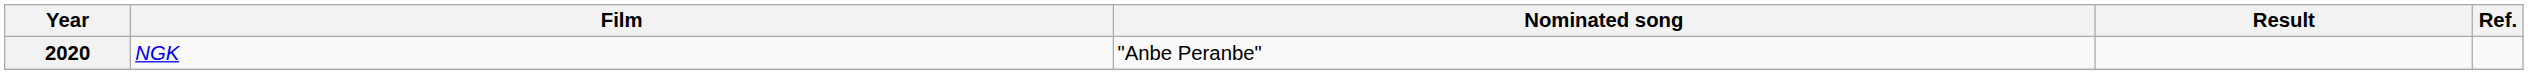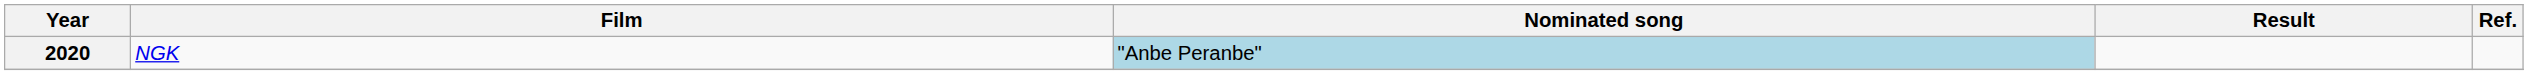2020 | Nominated song: no background -> lightblue background
